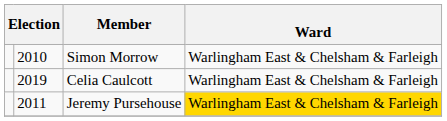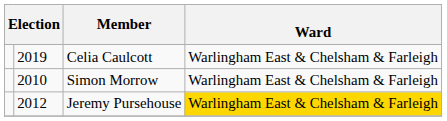rows swapped: Simon Morrow <-> Celia Caulcott
Jeremy Pursehouse | column 2: 2011 -> 2012
